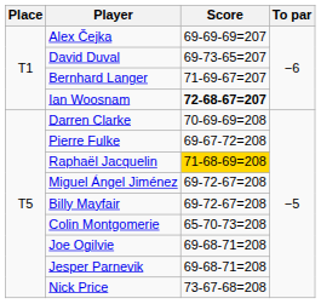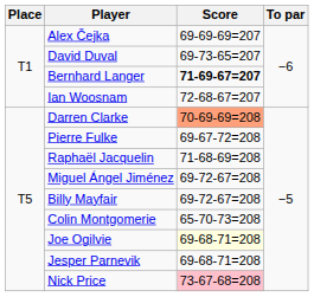Bernhard Langer | Score: normal -> bold
Ian Woosnam | Score: bold -> normal
Darren Clarke | Score: no background -> lightsalmon background
Raphaël Jacquelin | Score: gold background -> no background
Joe Ogilvie | Score: no background -> lightyellow background
Nick Price | Score: no background -> pink background
